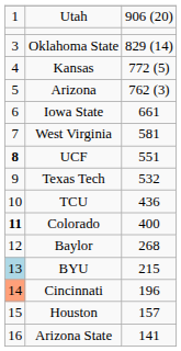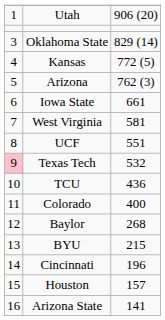UCF | column 1: bold -> normal
Texas Tech | column 1: no background -> pink background
Colorado | column 1: bold -> normal
BYU | column 1: lightblue background -> no background
Cincinnati | column 1: lightsalmon background -> no background
